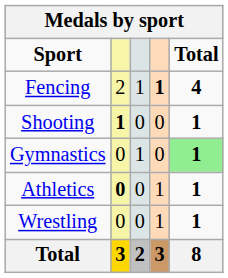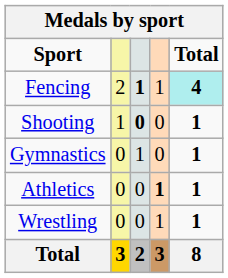Fencing | column 3: normal -> bold
Fencing | column 4: bold -> normal
Fencing | Total: no background -> paleturquoise background
Shooting | column 2: bold -> normal
Shooting | column 3: normal -> bold
Gymnastics | Total: lightgreen background -> no background
Athletics | column 2: bold -> normal
Athletics | column 4: normal -> bold
